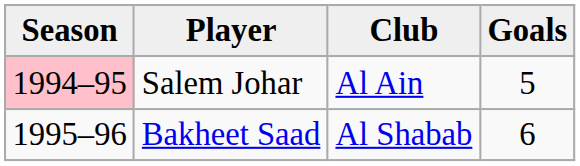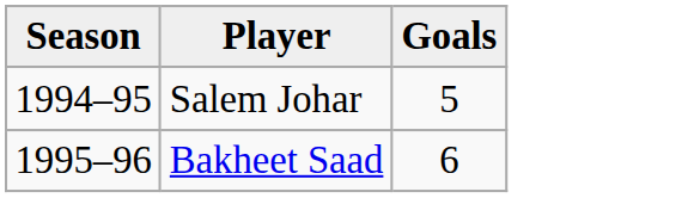- column: Club | Al Ain | Al Shabab
Salem Johar | Season: pink background -> no background
